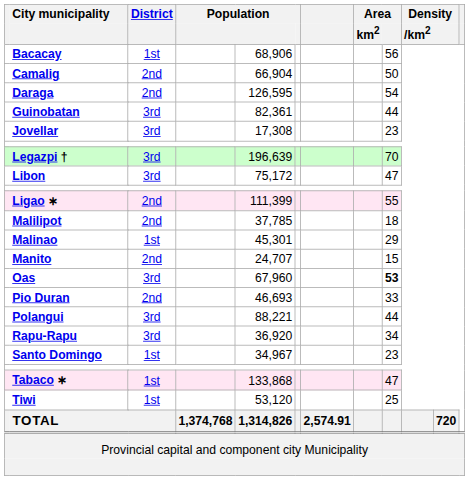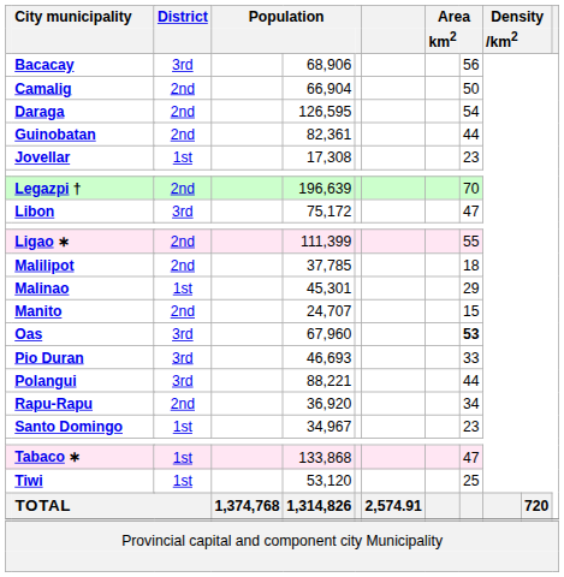Bacacay | District: 1st -> 3rd
Guinobatan | District: 3rd -> 2nd
Jovellar | District: 3rd -> 1st
Legazpi † | District: 3rd -> 2nd
Pio Duran | District: 2nd -> 3rd
Rapu-Rapu | District: 3rd -> 2nd
